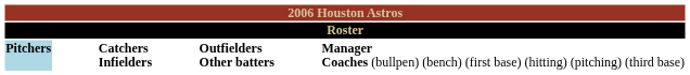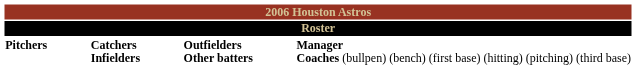Pitchers | column 1: lightblue background -> no background
